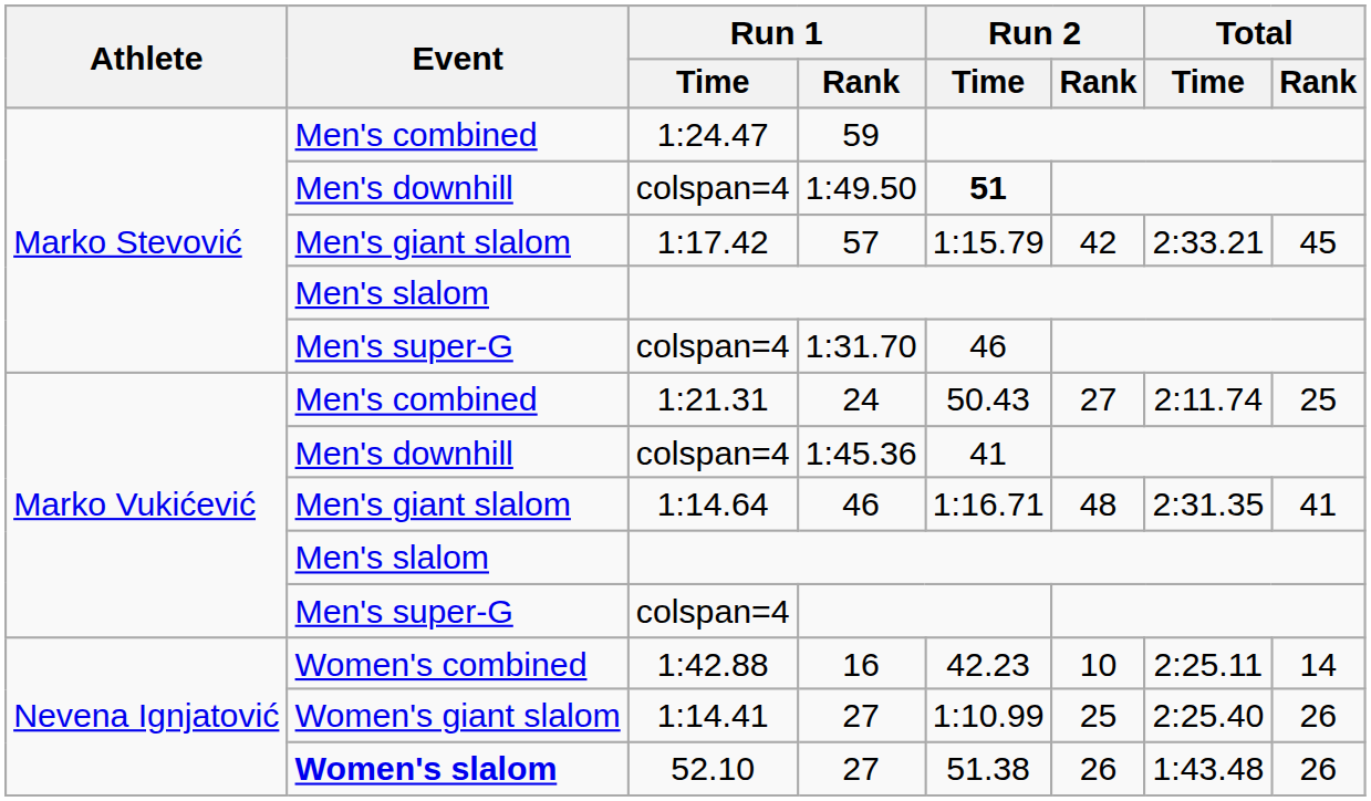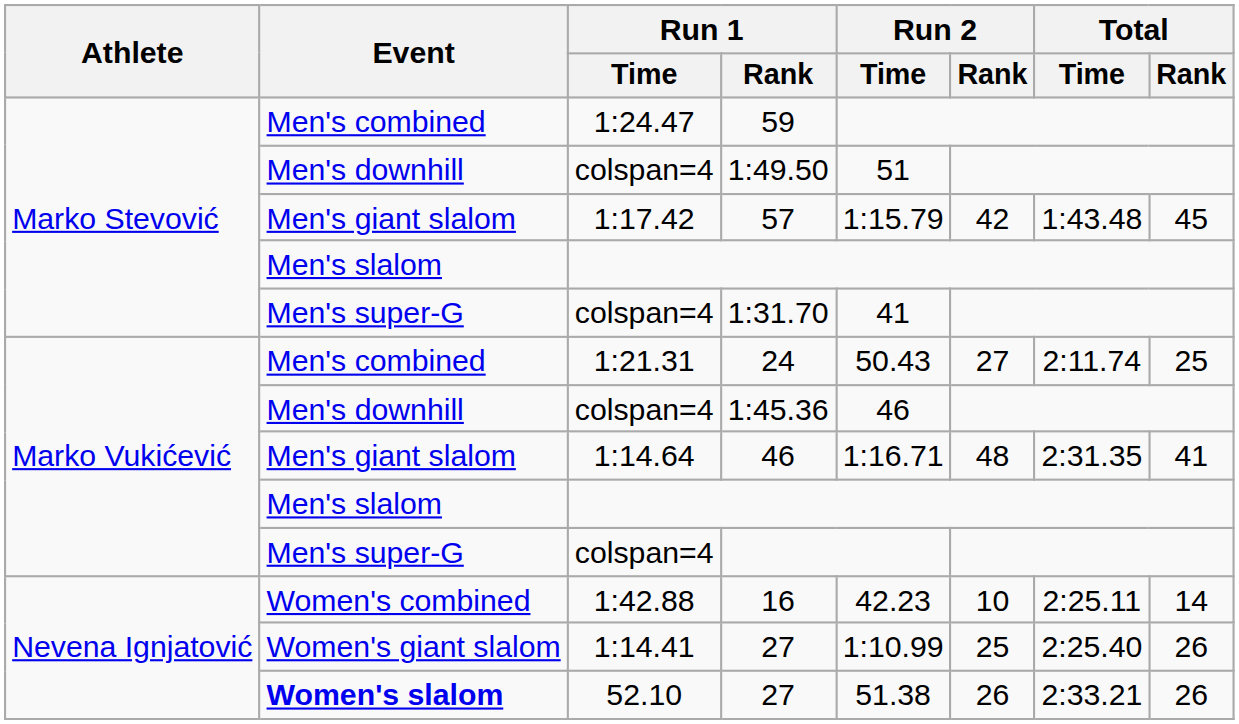1:49.50 | Run 2 / Time: bold -> normal
57 | Total / Time: 2:33.21 -> 1:43.48
1:31.70 | Run 2 / Time: 46 -> 41
1:45.36 | Run 2 / Time: 41 -> 46
52.10 / 27 | Total / Time: 1:43.48 -> 2:33.21
